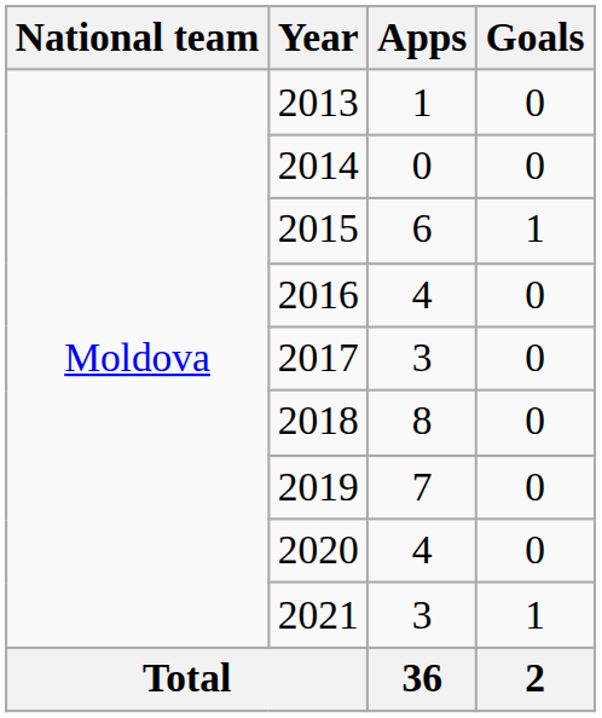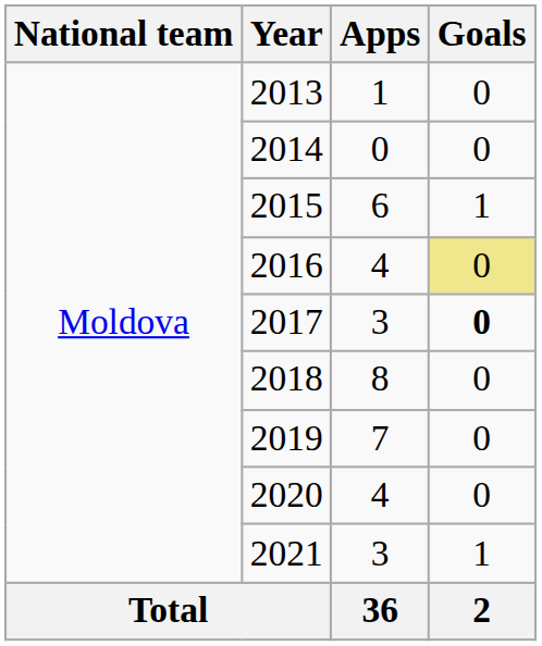2016 | Goals: no background -> khaki background
2017 | Goals: normal -> bold
